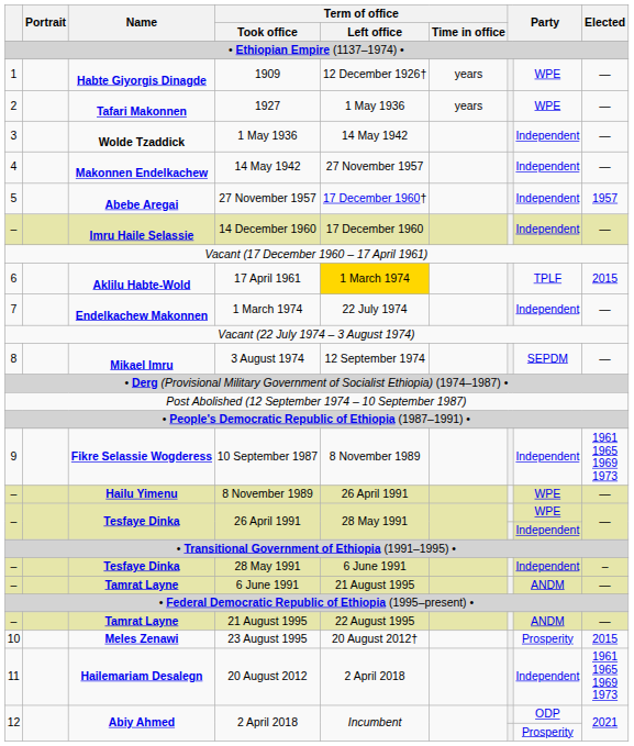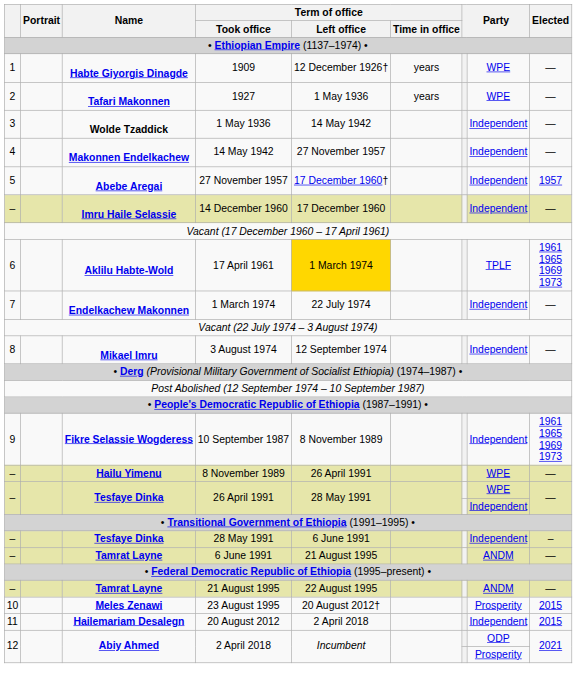17 April 1961 | Elected: 2015 -> 1961 1965 1969 1973
3 August 1974 | column 8: SEPDM -> Independent
20 August 2012 | Elected: 1961 1965 1969 1973 -> 2015
